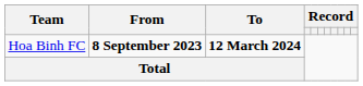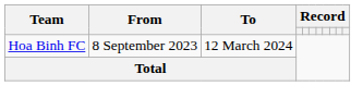Hoa Binh FC | From: bold -> normal
Hoa Binh FC | To: bold -> normal
